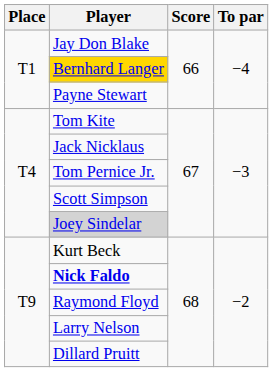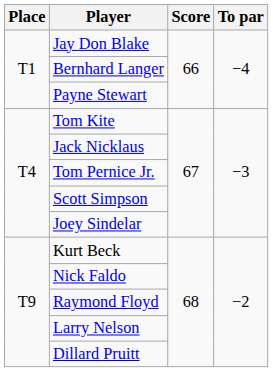Bernhard Langer | Player: gold background -> no background
Joey Sindelar | Player: lightgrey background -> no background
Nick Faldo | Player: bold -> normal
